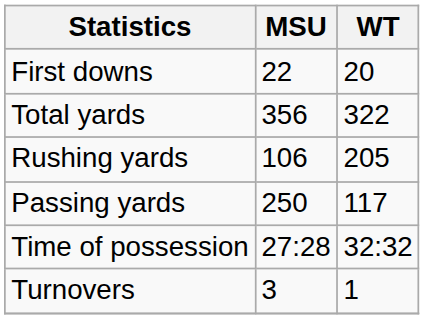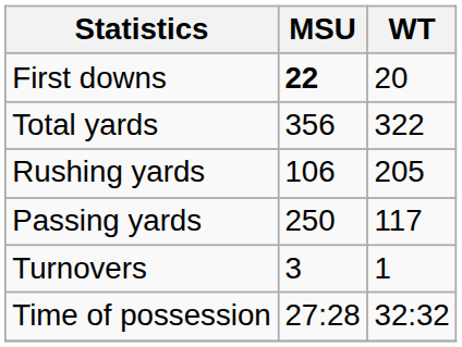First downs | MSU: normal -> bold
rows swapped: Turnovers <-> Time of possession
